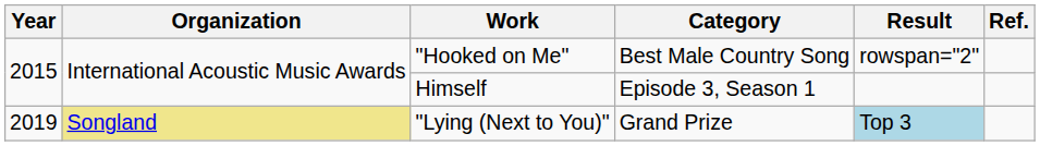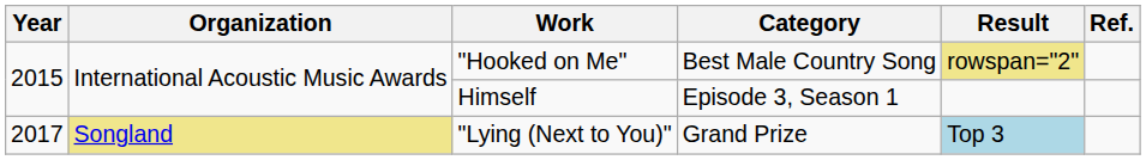"Hooked on Me" | Result: no background -> khaki background
"Lying (Next to You)" | Year: 2019 -> 2017
